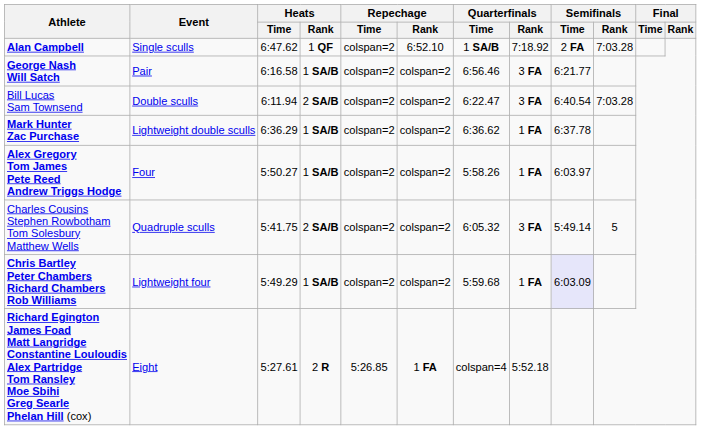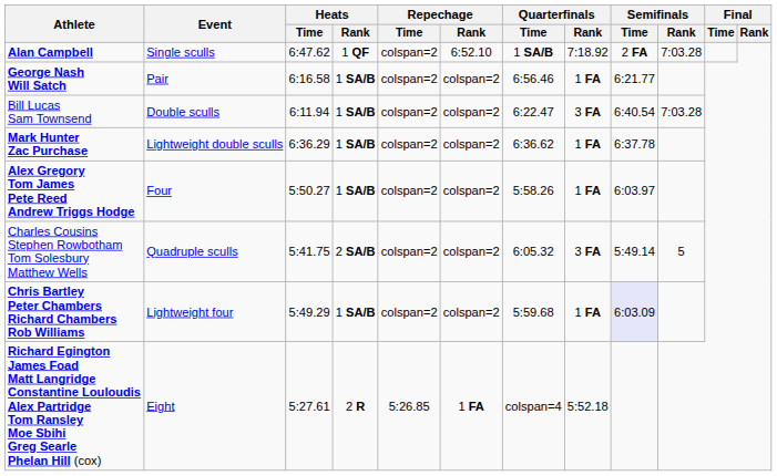George Nash Will Satch | Quarterfinals / Rank: 3 FA -> 1 FA
Bill Lucas Sam Townsend | Heats / Rank: 2 SA/B -> 1 SA/B
